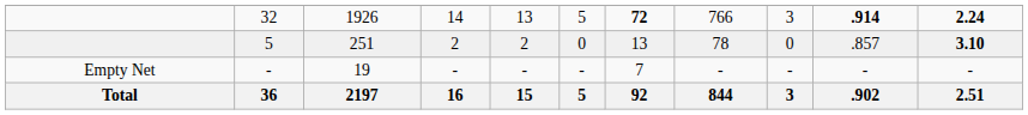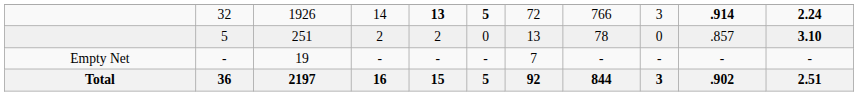32 | column 5: normal -> bold
32 | column 6: normal -> bold
32 | column 7: bold -> normal
